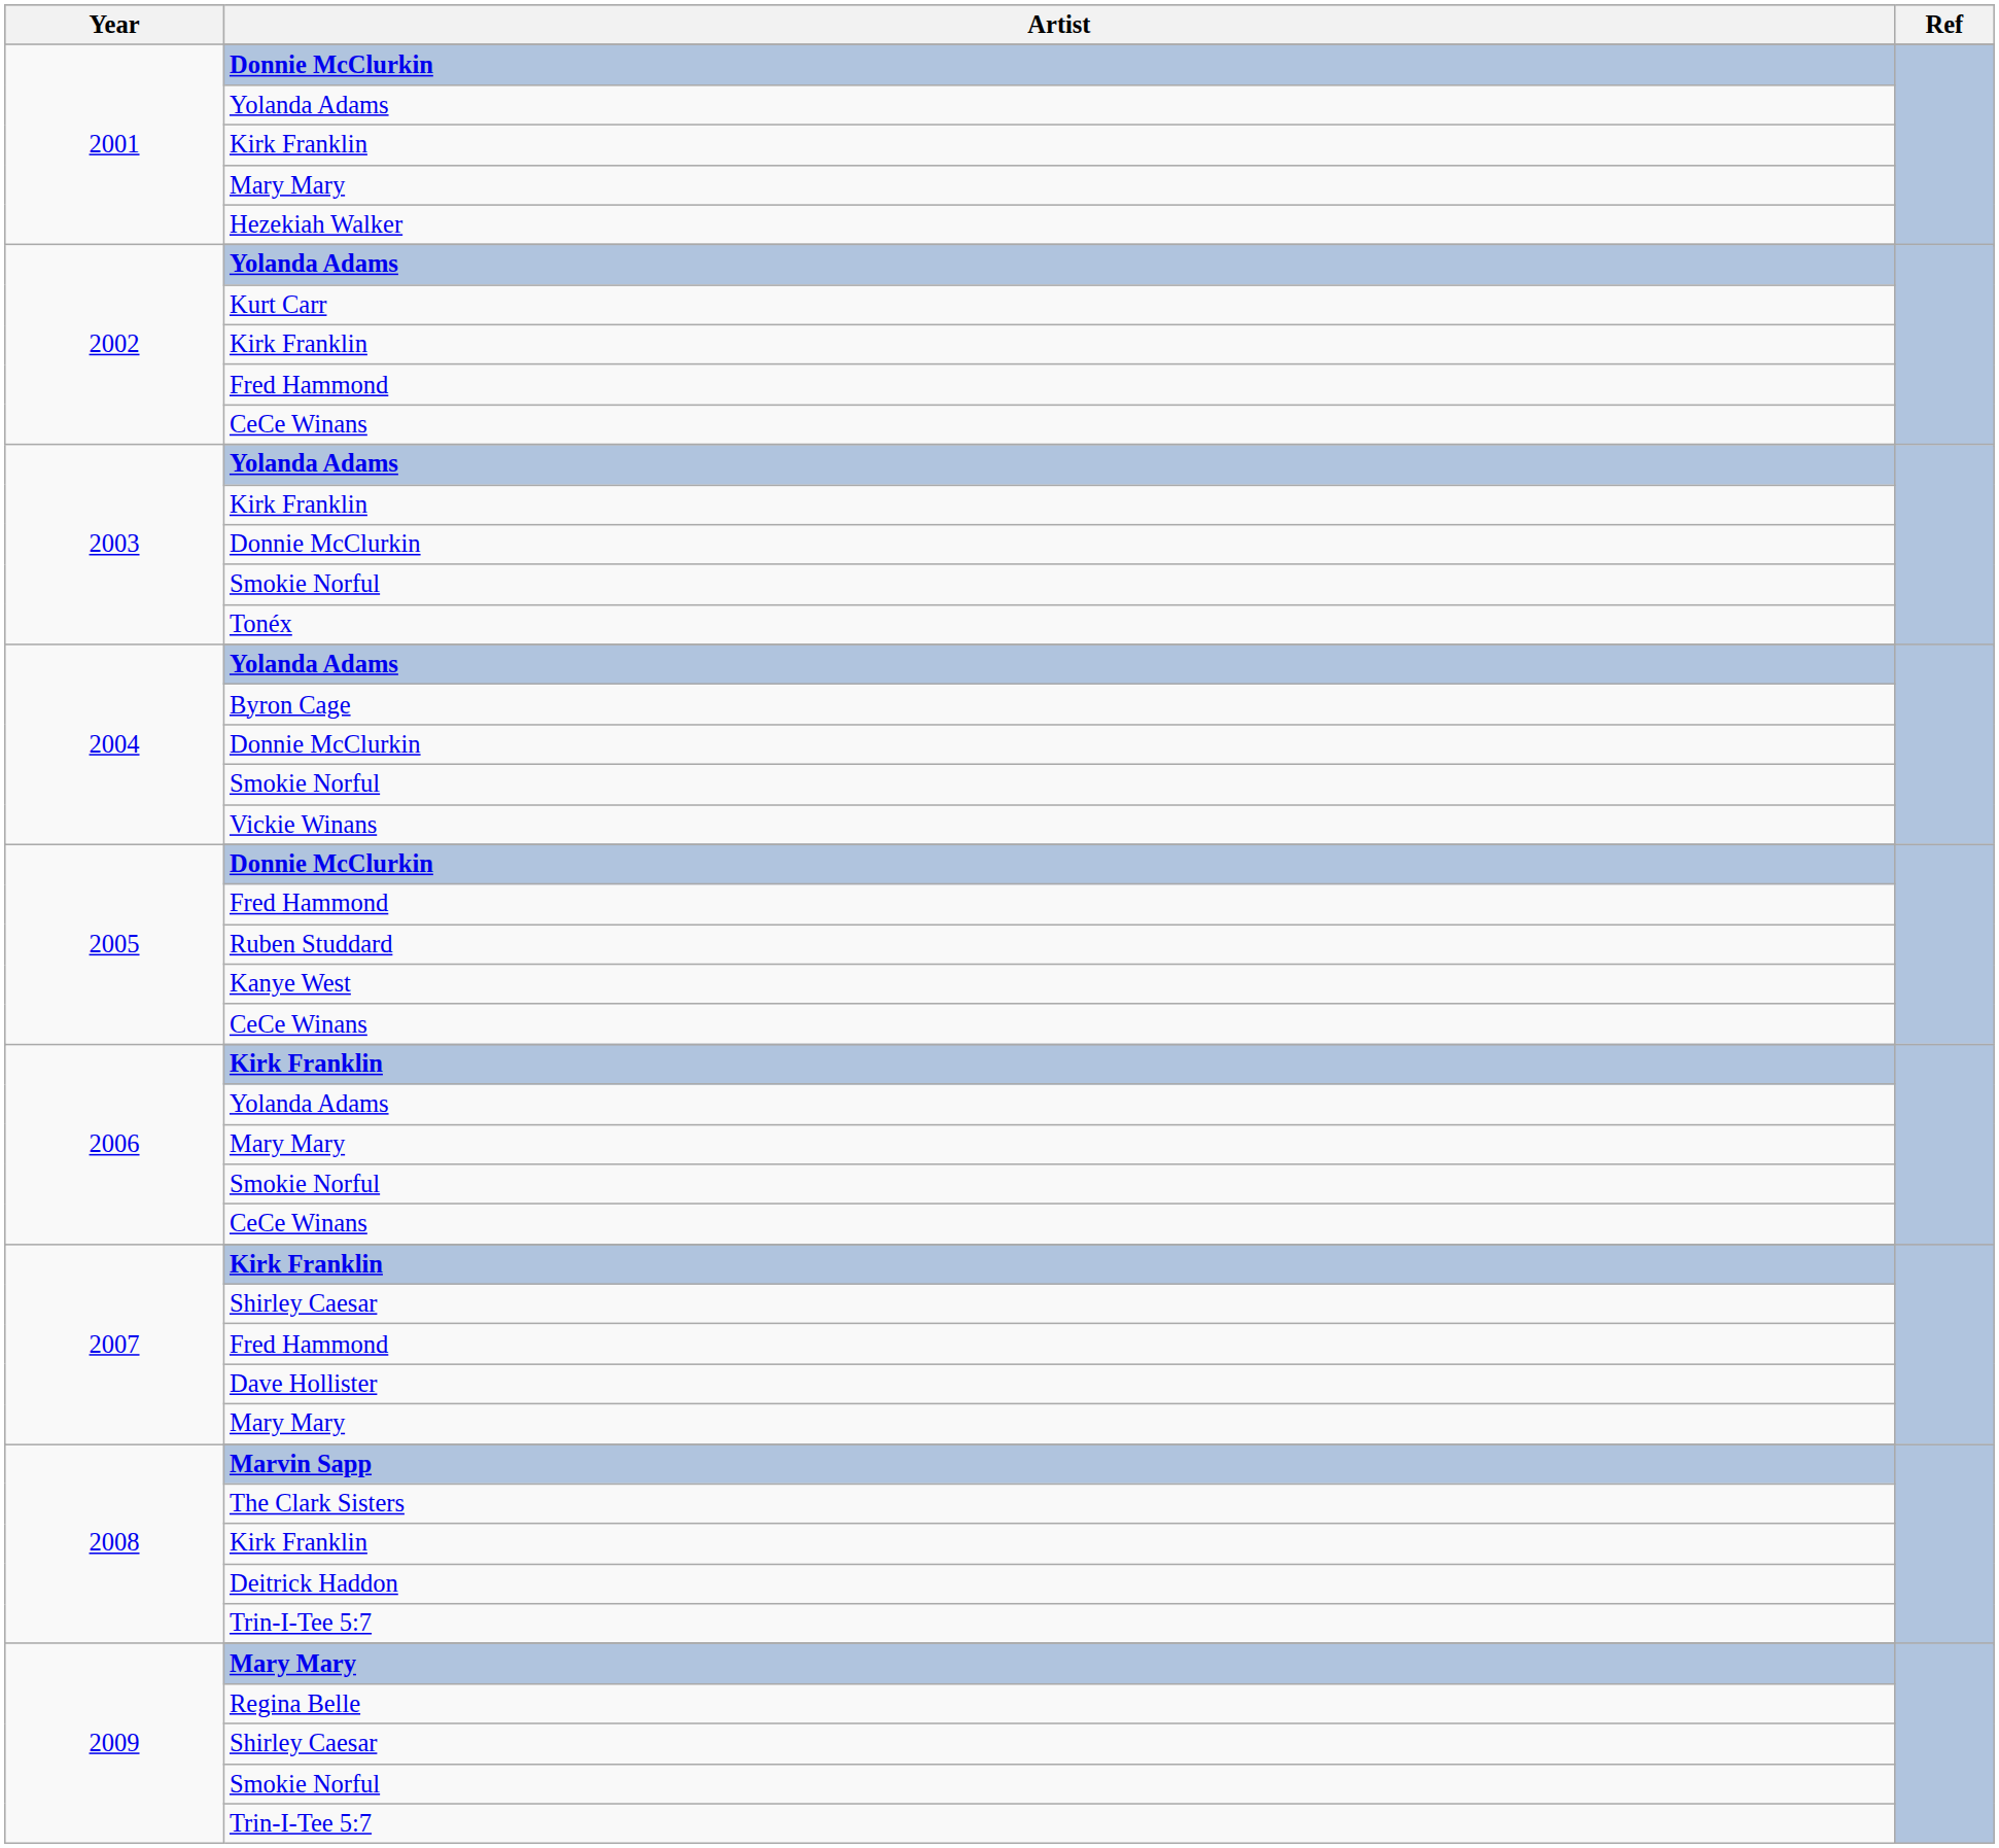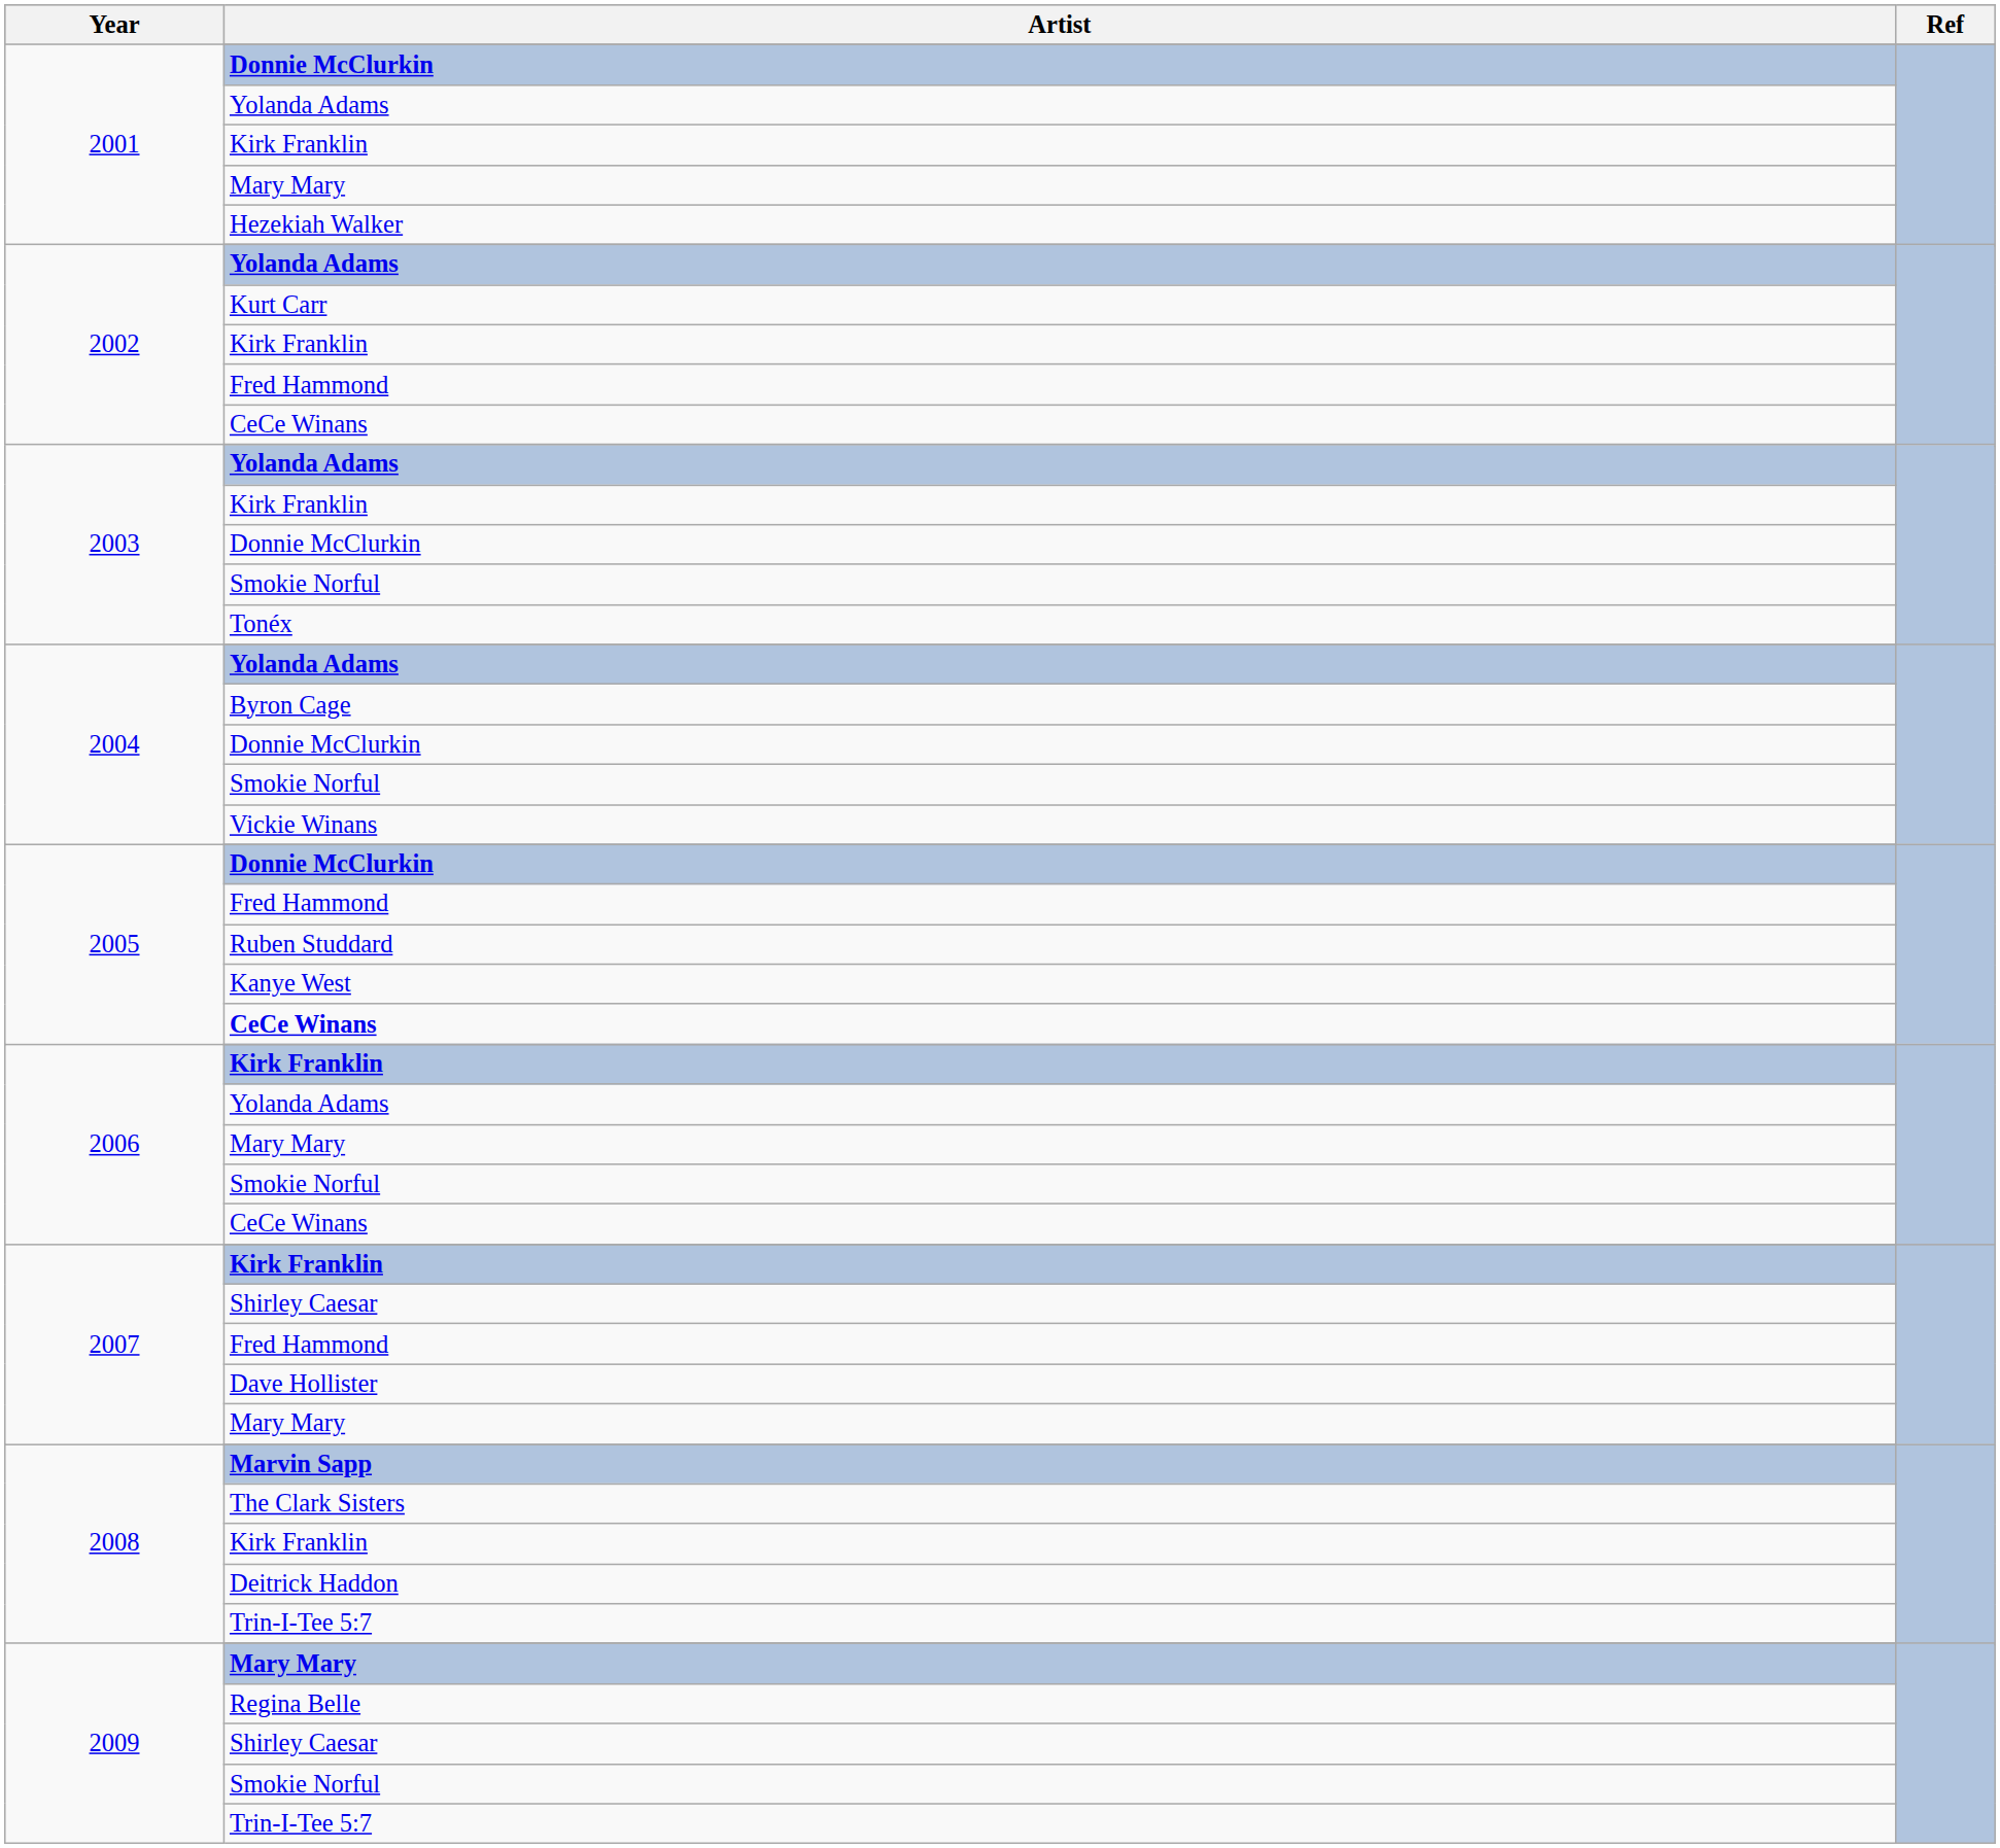2005 / CeCe Winans | Artist: normal -> bold
